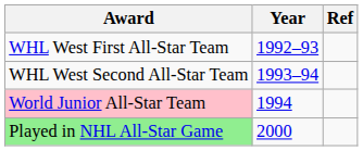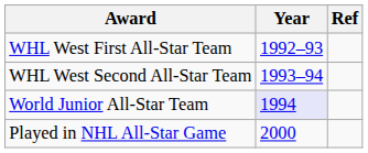row 4 | Award: pink background -> no background
row 4 | Year: no background -> lavender background
row 5 | Award: lightgreen background -> no background
